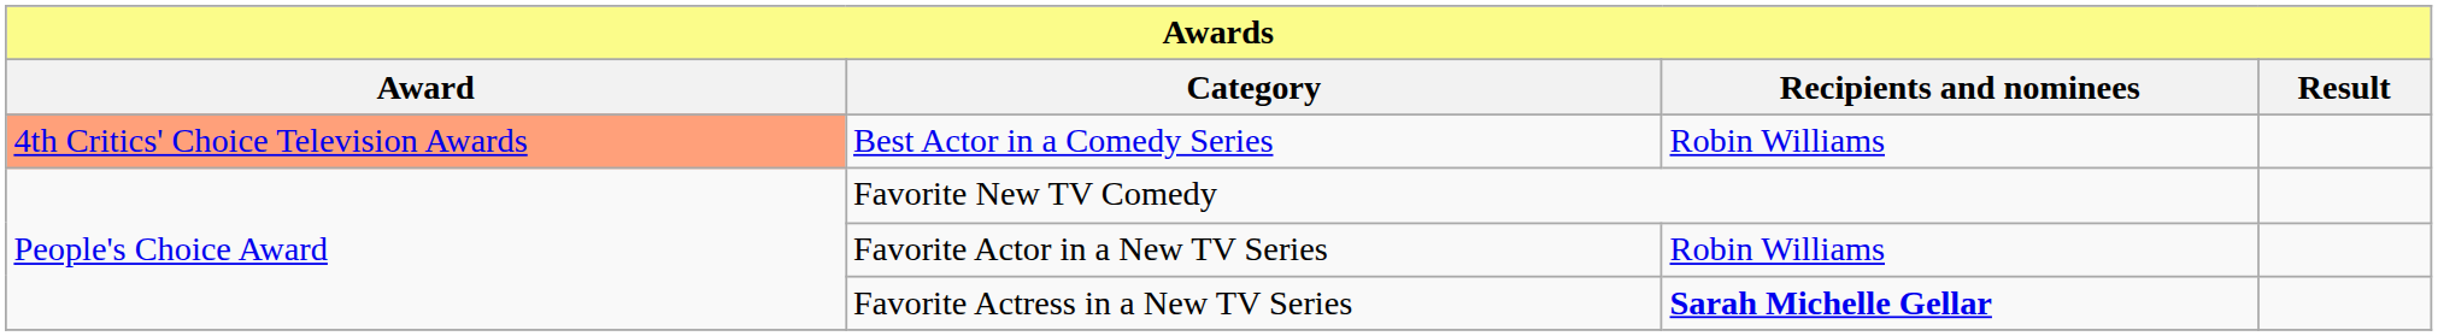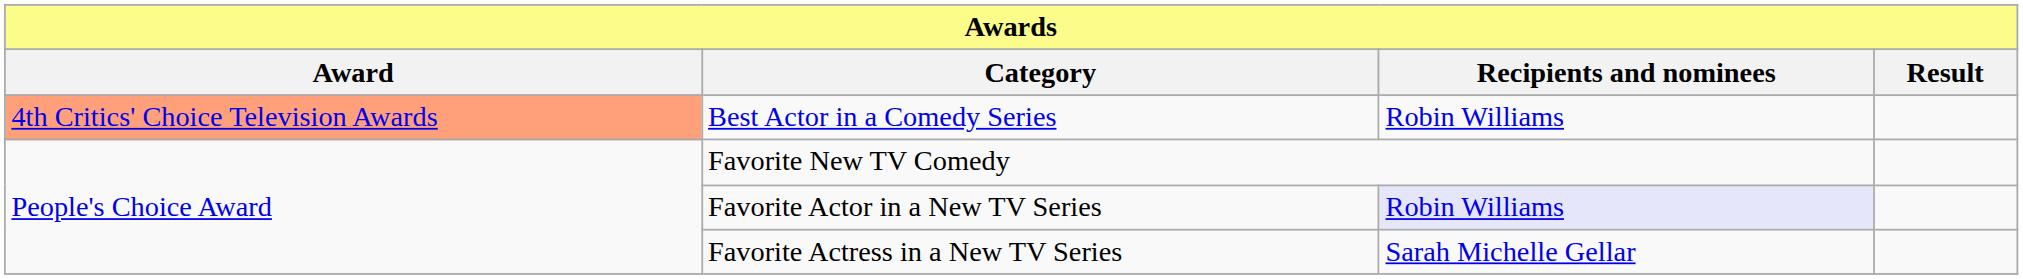Favorite Actor in a New TV Series | Recipients and nominees: no background -> lavender background
Favorite Actress in a New TV Series | Recipients and nominees: bold -> normal
